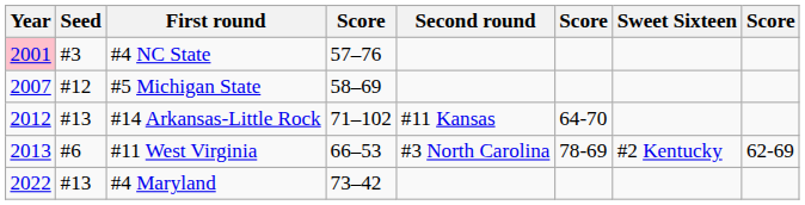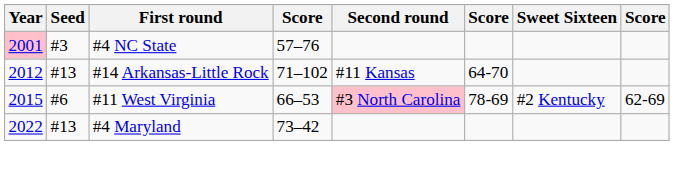- row: 2007 | #12 | #5 Michigan State | 58–69
#11 West Virginia | Year: 2013 -> 2015
#11 West Virginia | Second round: no background -> pink background
